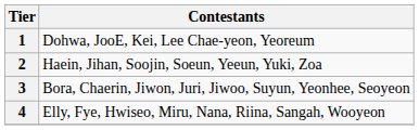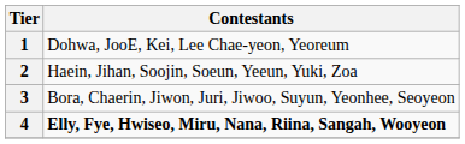4 | Contestants: normal -> bold
